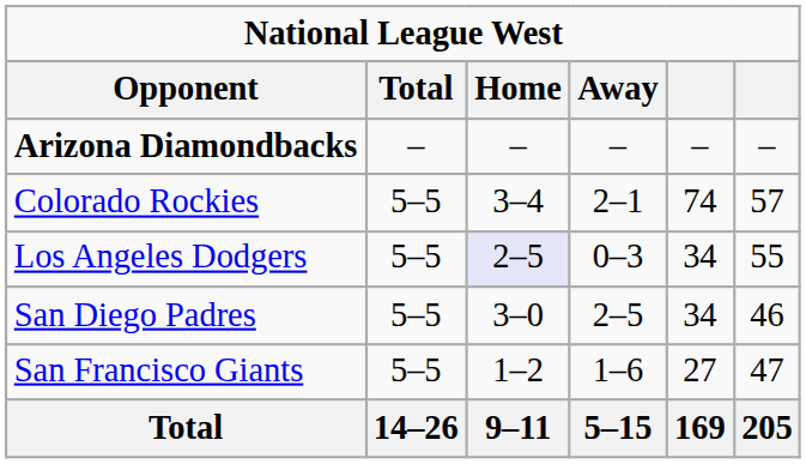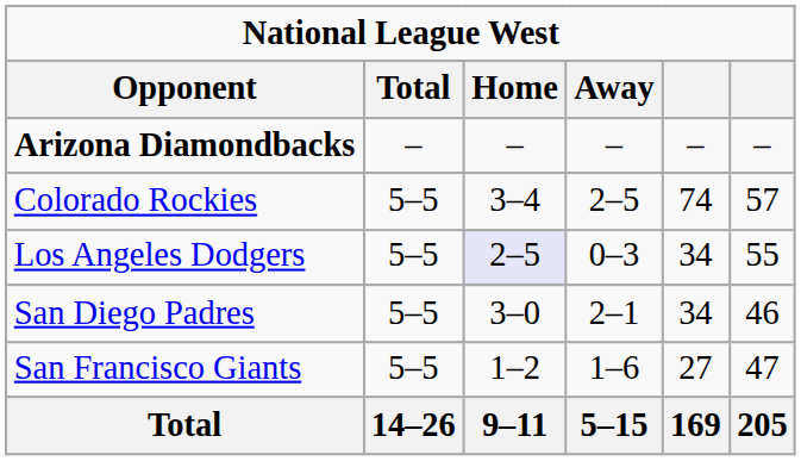Colorado Rockies | column 4: 2–1 -> 2–5
San Diego Padres | column 4: 2–5 -> 2–1
